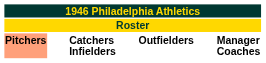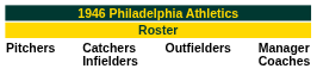Pitchers | column 1: lightsalmon background -> no background
